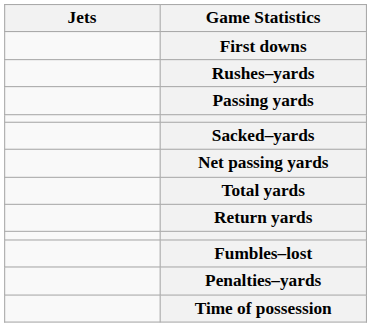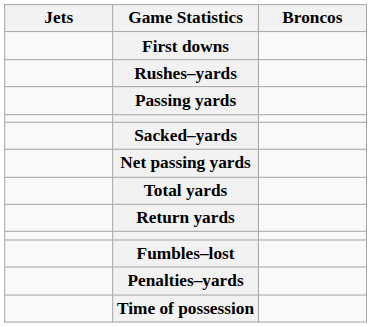+ column: Broncos
